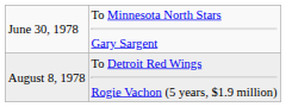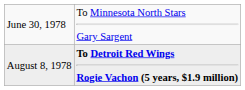August 8, 1978 | column 2: normal -> bold
